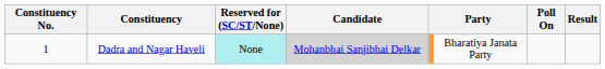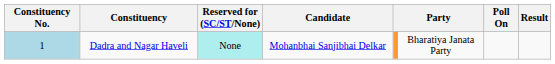Dadra and Nagar Haveli | Constituency No.: no background -> lightblue background
Dadra and Nagar Haveli | Candidate: lightgrey background -> no background
